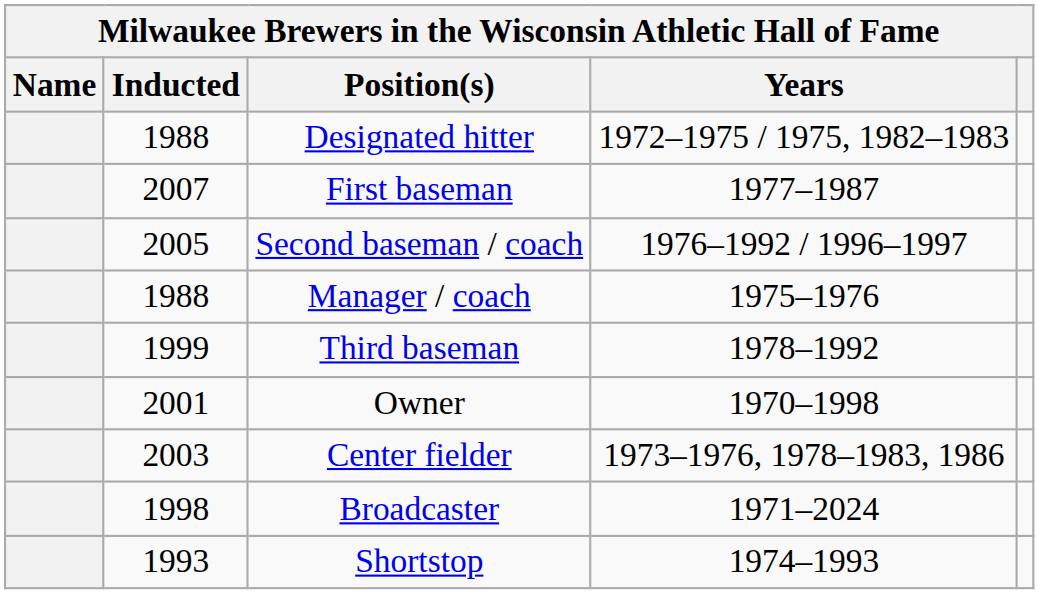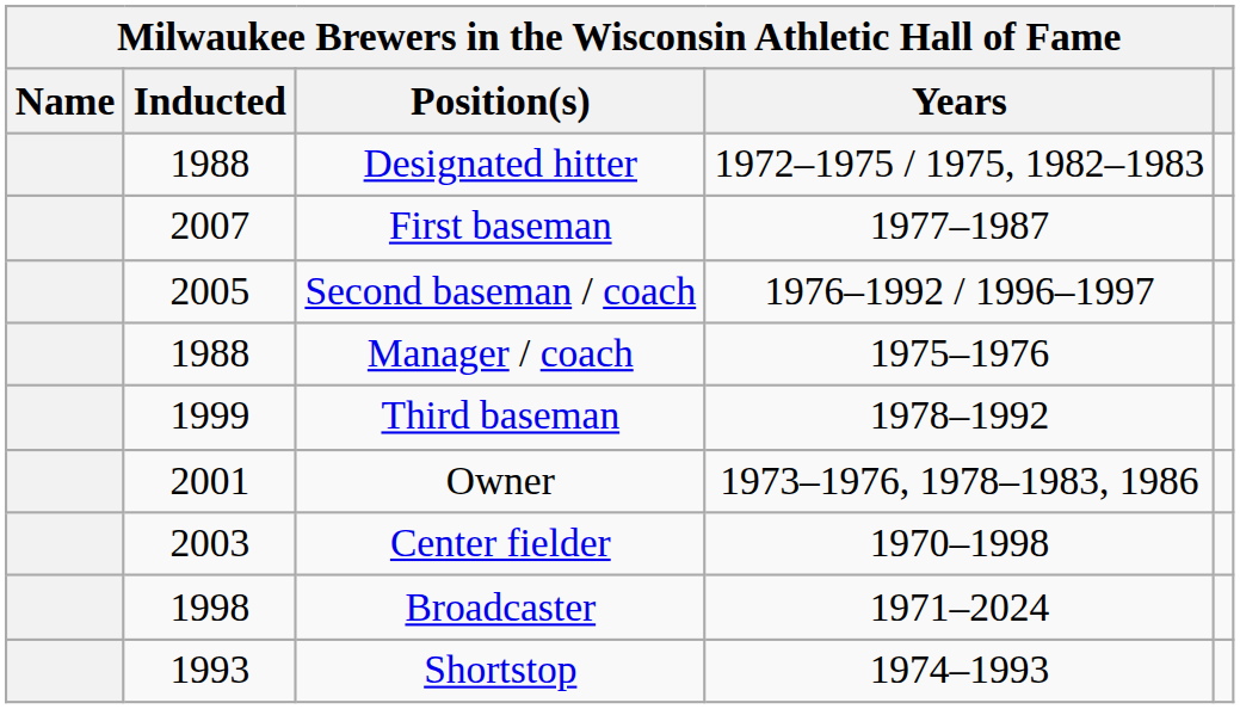Owner | Years: 1970–1998 -> 1973–1976, 1978–1983, 1986
Center fielder | Years: 1973–1976, 1978–1983, 1986 -> 1970–1998
